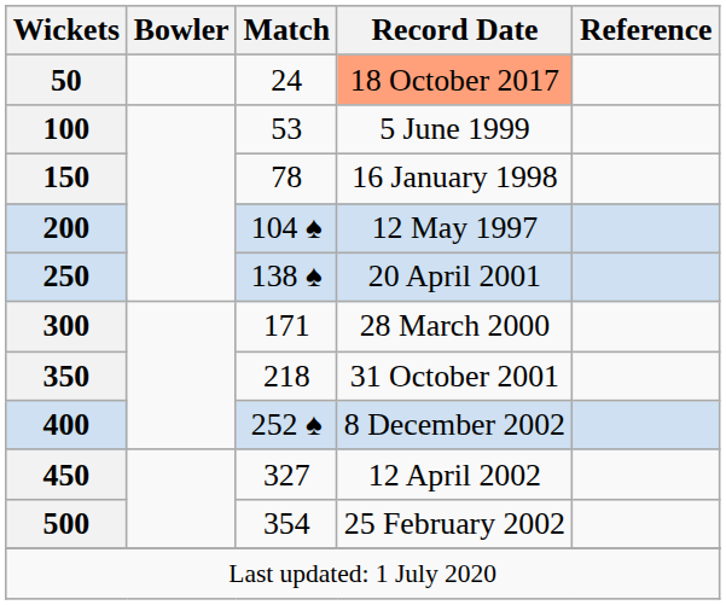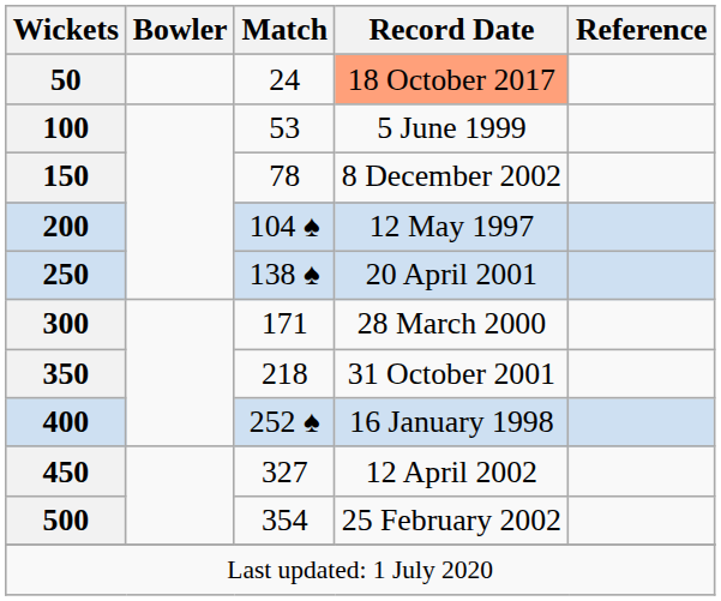150 | Record Date: 16 January 1998 -> 8 December 2002
400 | Record Date: 8 December 2002 -> 16 January 1998
